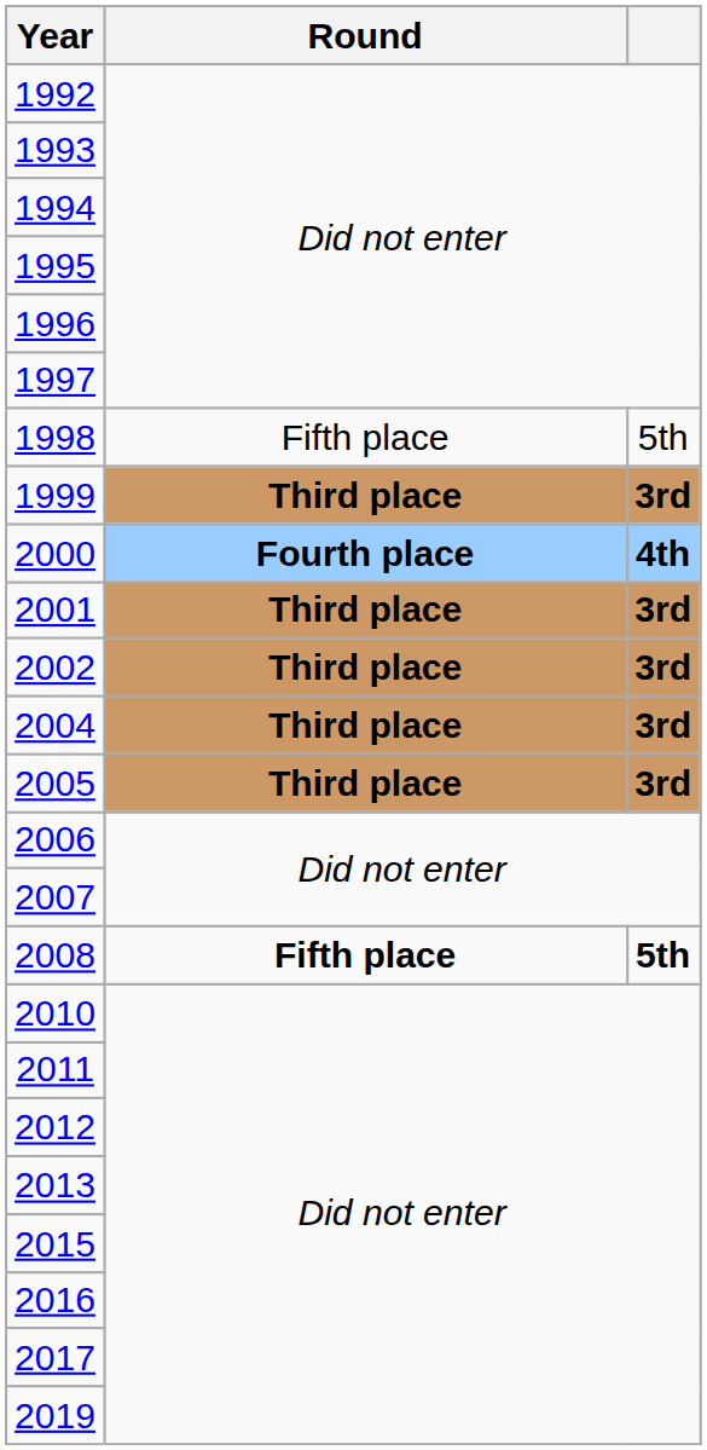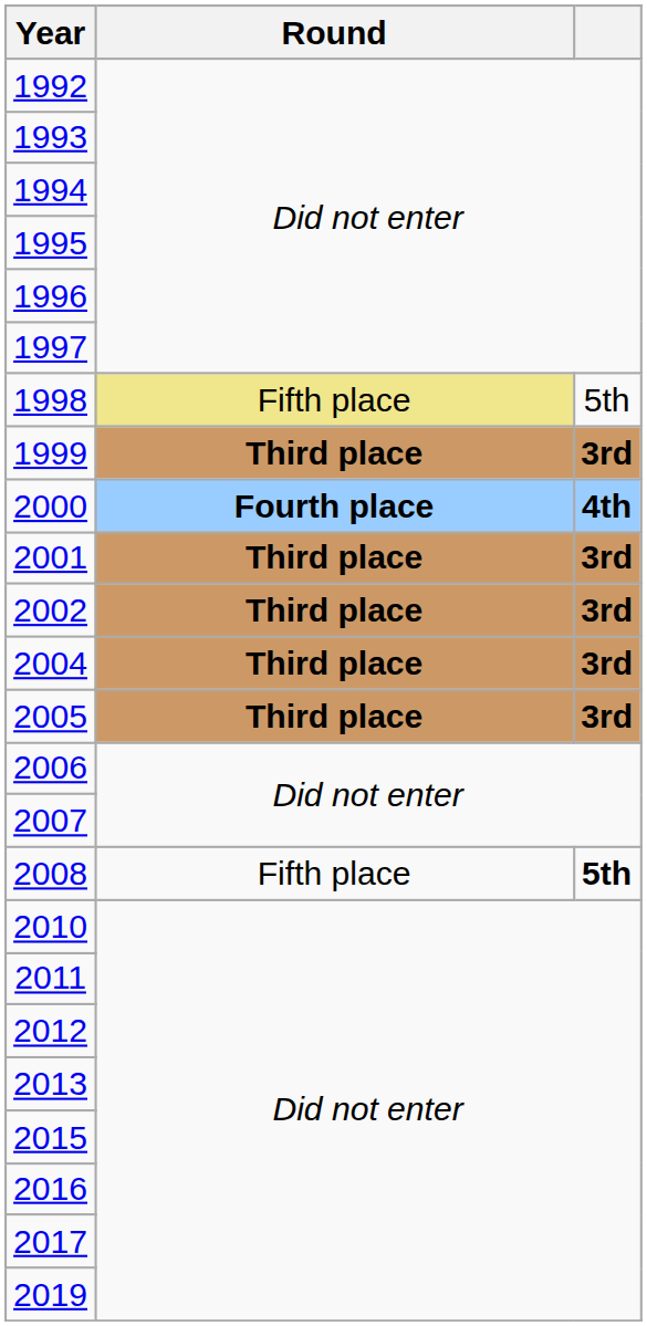1998 | Round: no background -> khaki background
2008 | Round: bold -> normal
